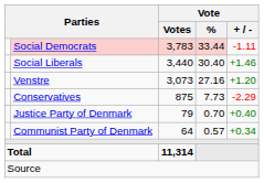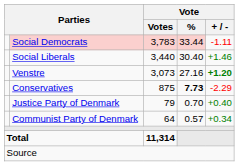Venstre | Vote / + / -: normal -> bold
Conservatives | Vote / %: normal -> bold
